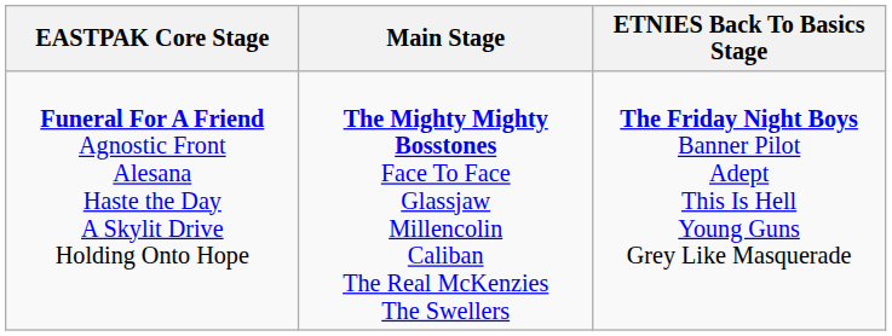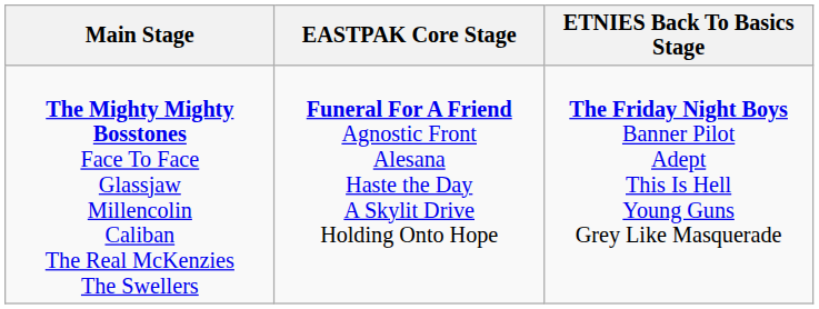columns swapped: Main Stage <-> EASTPAK Core Stage
